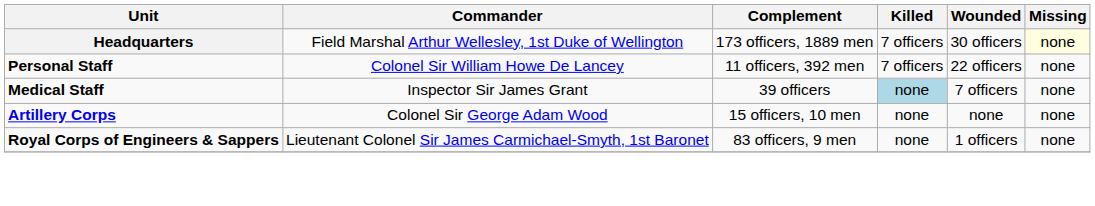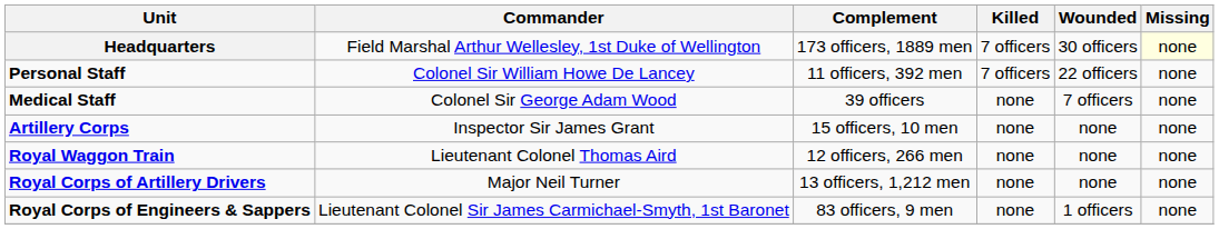Medical Staff | Commander: Inspector Sir James Grant -> Colonel Sir George Adam Wood
Medical Staff | Killed: lightblue background -> no background
Artillery Corps | Commander: Colonel Sir George Adam Wood -> Inspector Sir James Grant
+ row: Royal Waggon Train | Lieutenant Colonel Thomas Aird | 12 officers, 266 men | none | none | none
+ row: Royal Corps of Artillery Drivers | Major Neil Turner | 13 officers, 1,212 men | none | none | none
